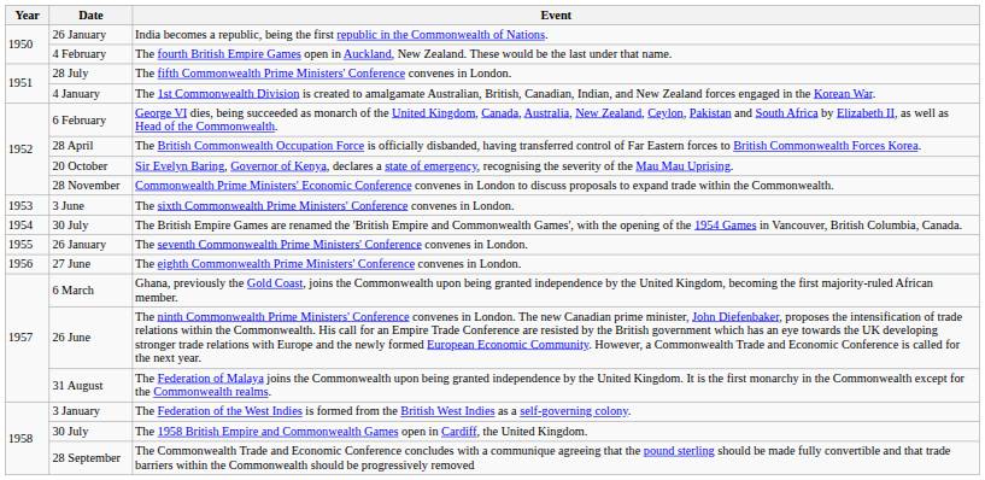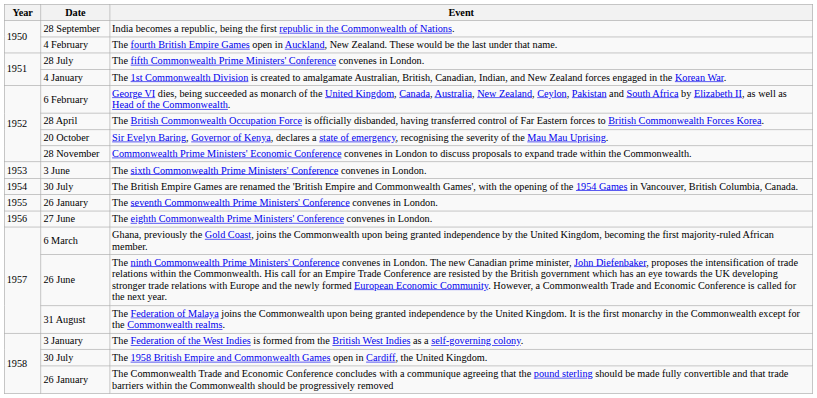row 2 | Date: 26 January -> 28 September
row 19 | Date: 28 September -> 26 January
